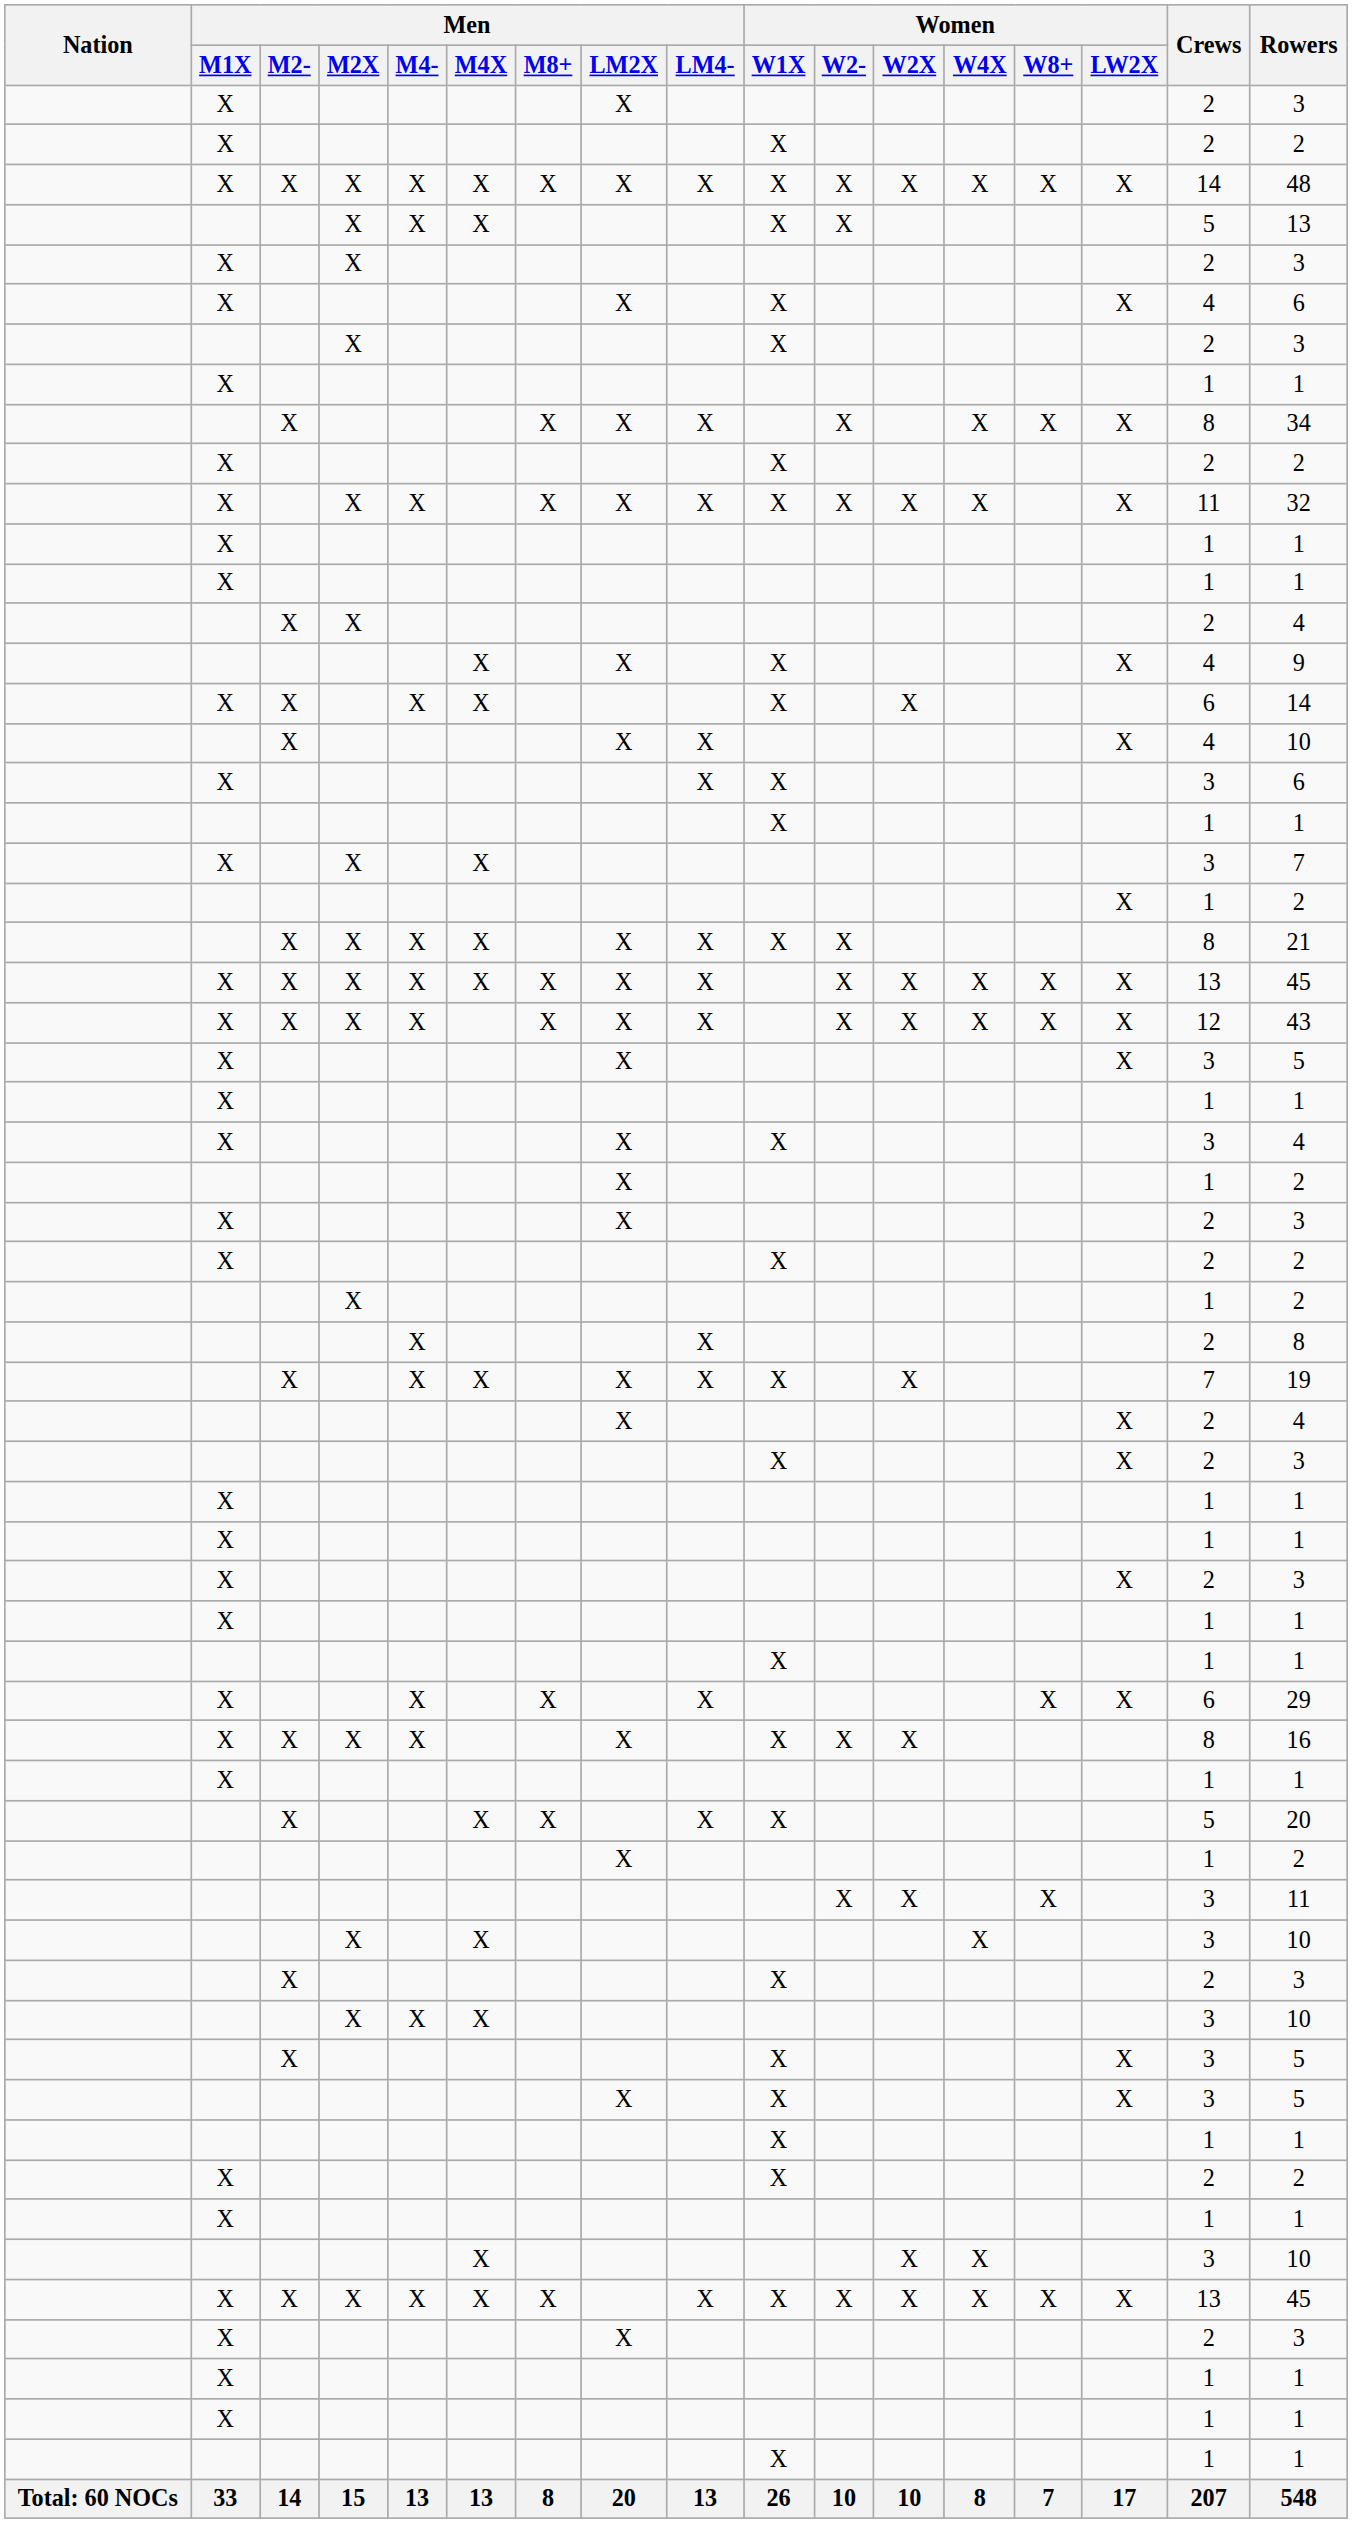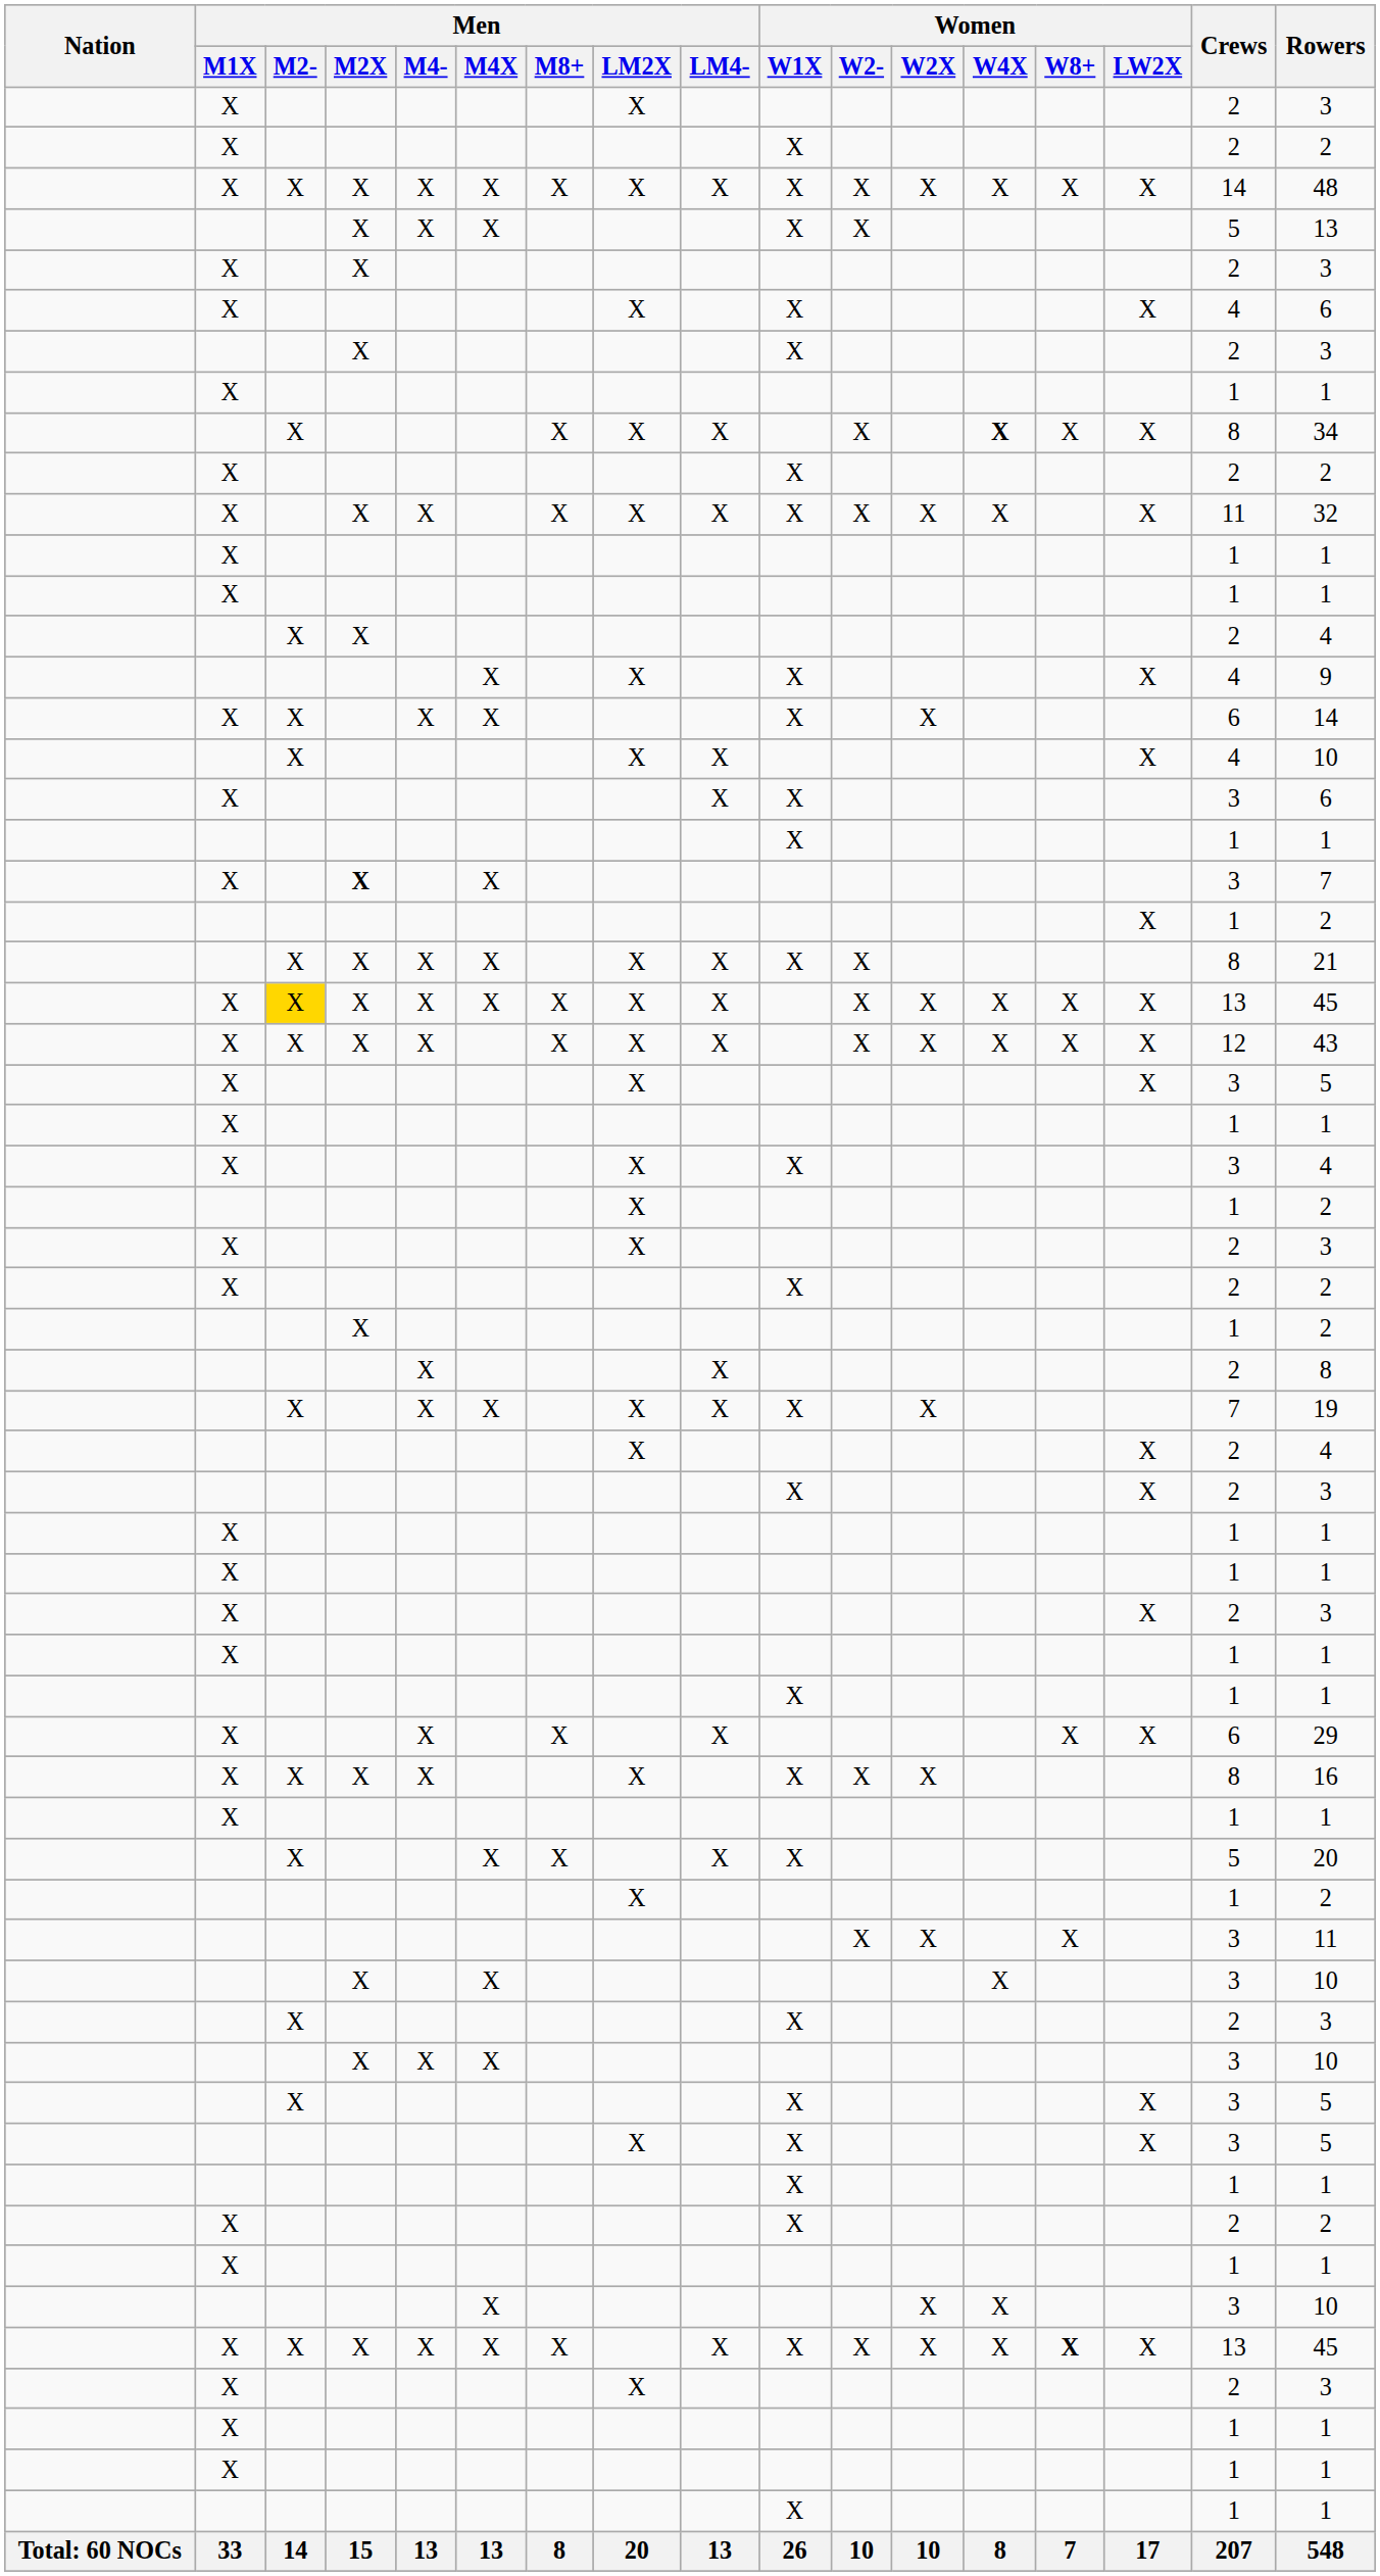row 11 | Women / W4X: normal -> bold
row 22 | Men / M2X: normal -> bold
row 25 | Men / M2-: no background -> gold background
row 58 | Women / W8+: normal -> bold
